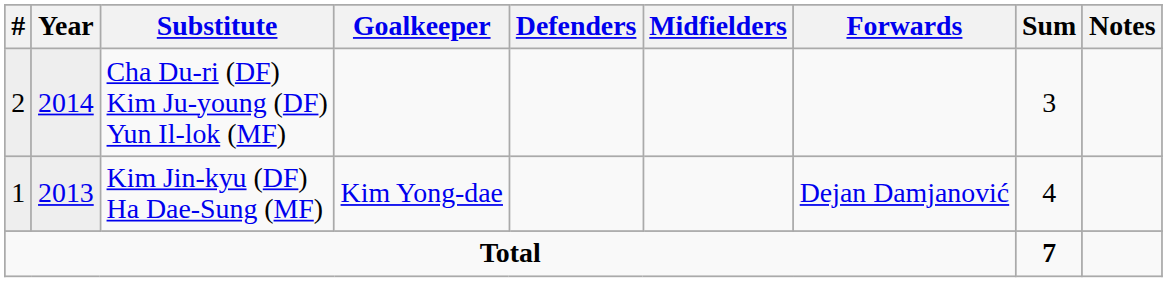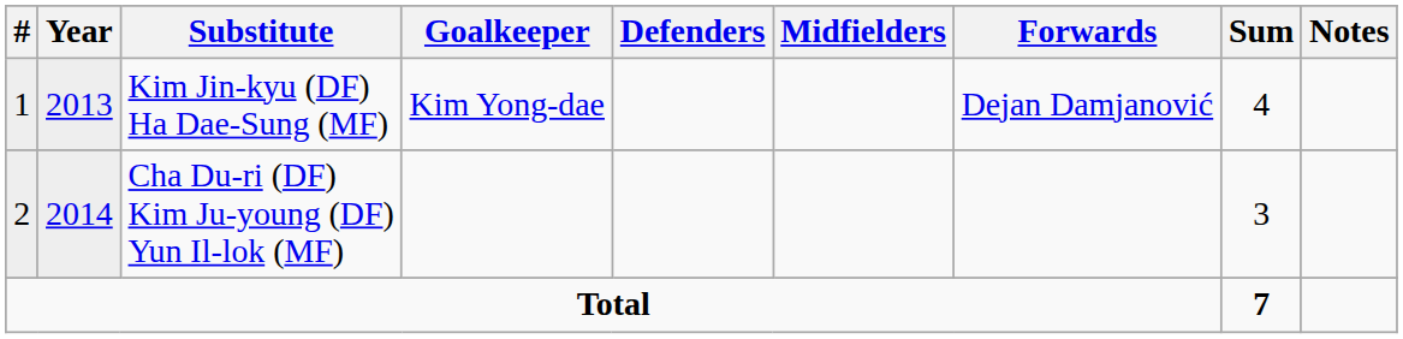rows swapped: Kim Jin-kyu (DF) Ha Dae-Sung (MF) <-> Cha Du-ri (DF) Kim Ju-young (DF) Yun Il-lok (MF)
